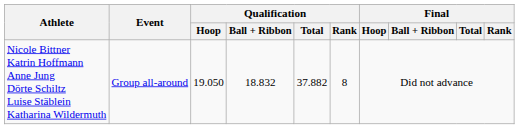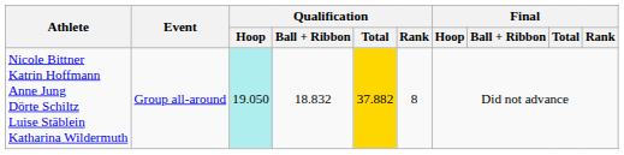row 3 | Qualification / Hoop: no background -> paleturquoise background
row 3 | Qualification / Total: no background -> gold background
